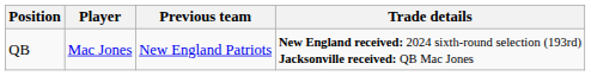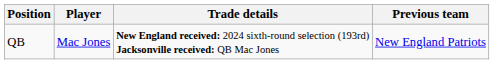columns swapped: Previous team <-> Trade details
